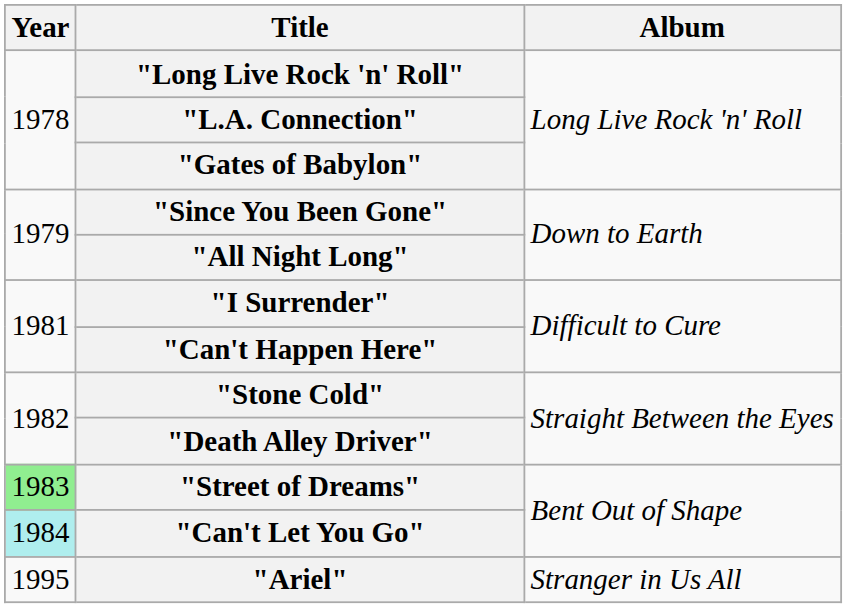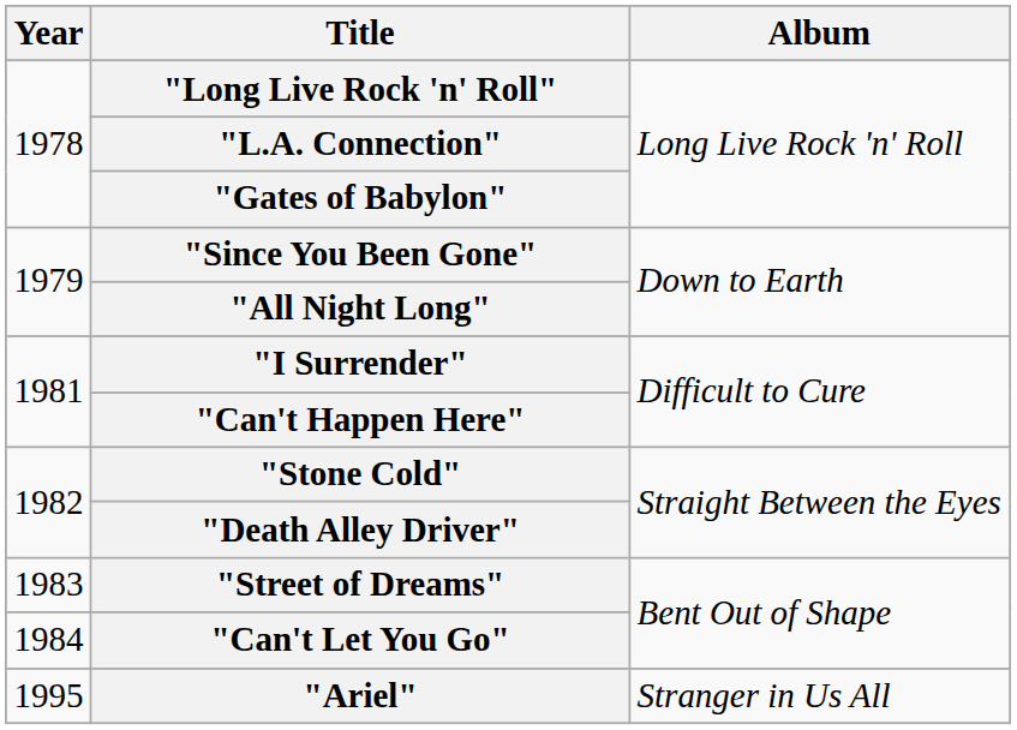"Street of Dreams" | Year: lightgreen background -> no background
"Can't Let You Go" | Year: paleturquoise background -> no background
